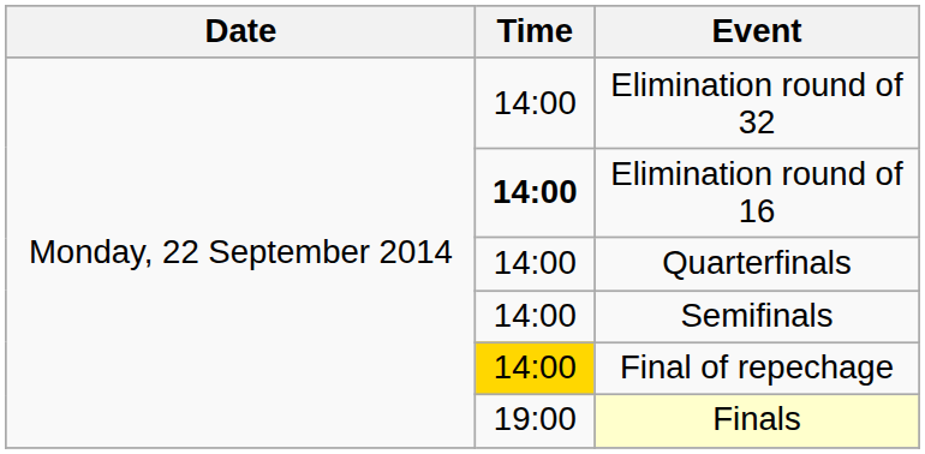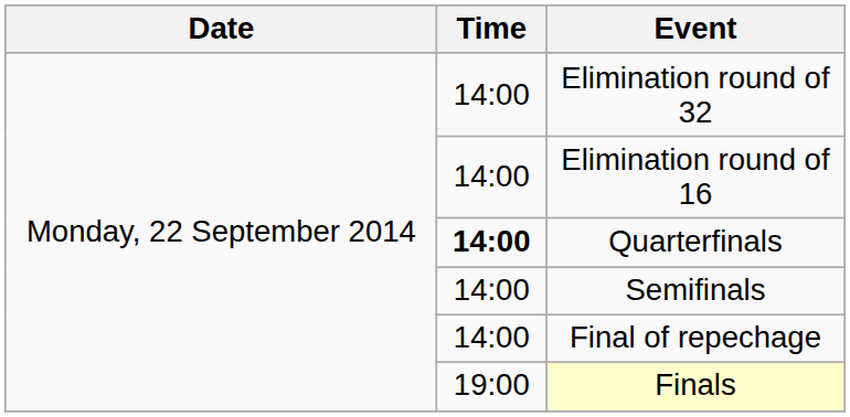Elimination round of 16 | Time: bold -> normal
Quarterfinals | Time: normal -> bold
Final of repechage | Time: gold background -> no background
